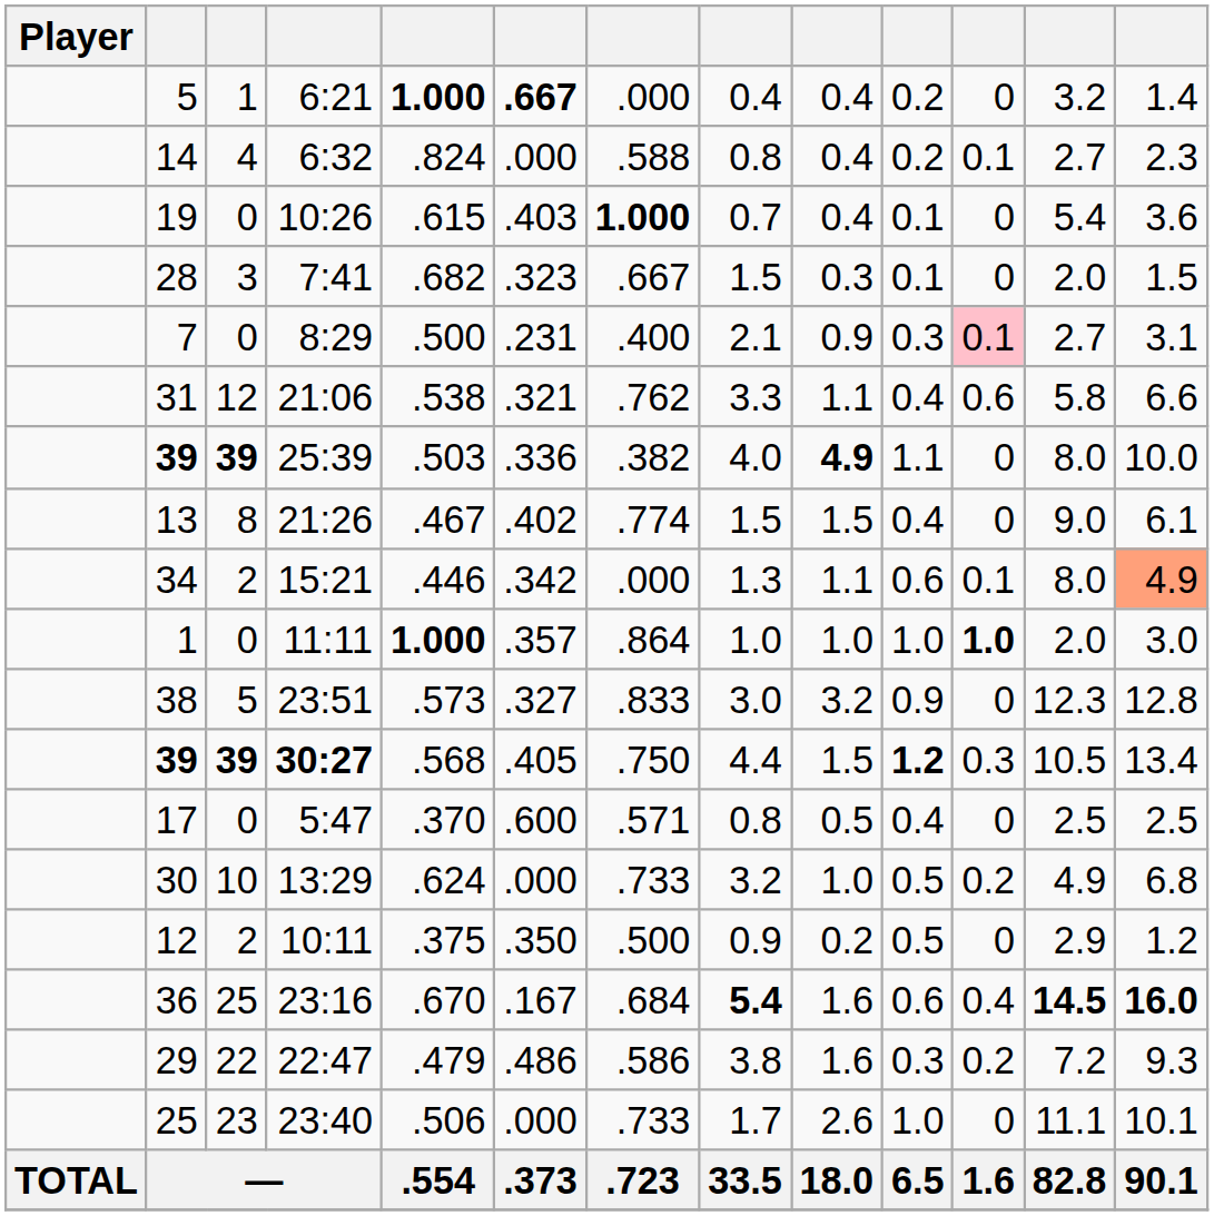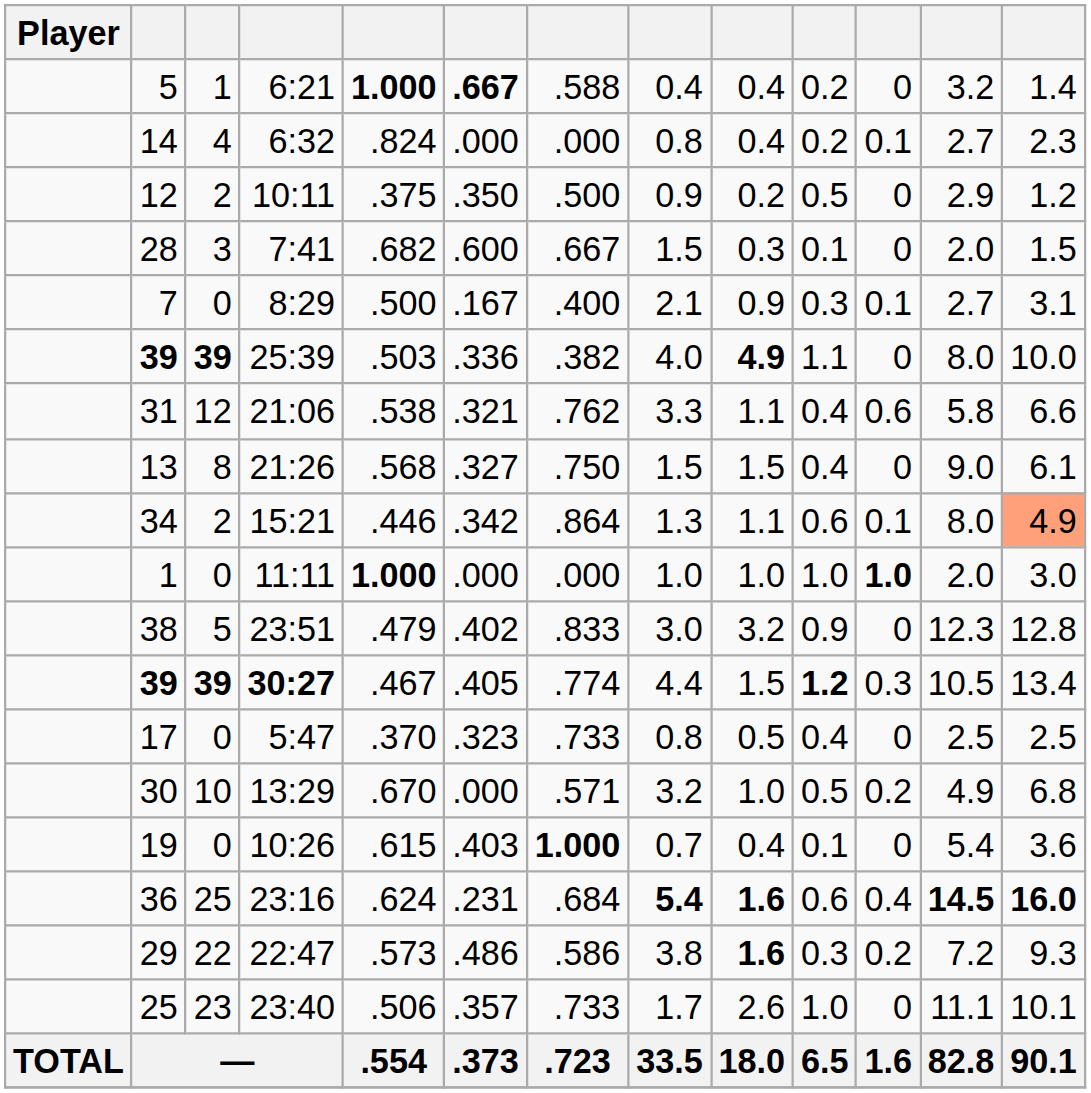6:21 | column 7: .000 -> .588
6:32 | column 7: .588 -> .000
rows swapped: 10:11 <-> 10:26
7:41 | column 6: .323 -> .600
8:29 | column 6: .231 -> .167
8:29 | column 11: pink background -> no background
rows swapped: 21:06 <-> 25:39
21:26 | column 5: .467 -> .568
21:26 | column 6: .402 -> .327
21:26 | column 7: .774 -> .750
15:21 | column 7: .000 -> .864
11:11 | column 6: .357 -> .000
11:11 | column 7: .864 -> .000
23:51 | column 5: .573 -> .479
23:51 | column 6: .327 -> .402
30:27 | column 5: .568 -> .467
30:27 | column 7: .750 -> .774
5:47 | column 6: .600 -> .323
5:47 | column 7: .571 -> .733
13:29 | column 5: .624 -> .670
13:29 | column 7: .733 -> .571
23:16 | column 5: .670 -> .624
23:16 | column 6: .167 -> .231
23:16 | column 9: normal -> bold
22:47 | column 5: .479 -> .573
22:47 | column 9: normal -> bold
23:40 | column 6: .000 -> .357
